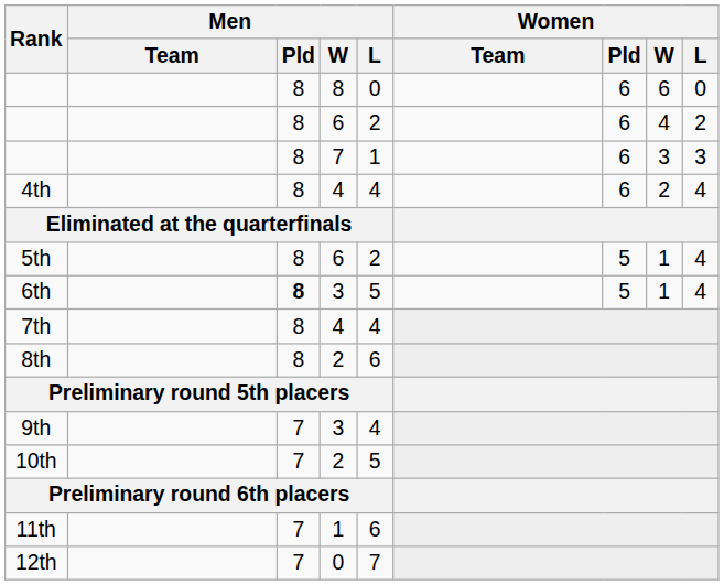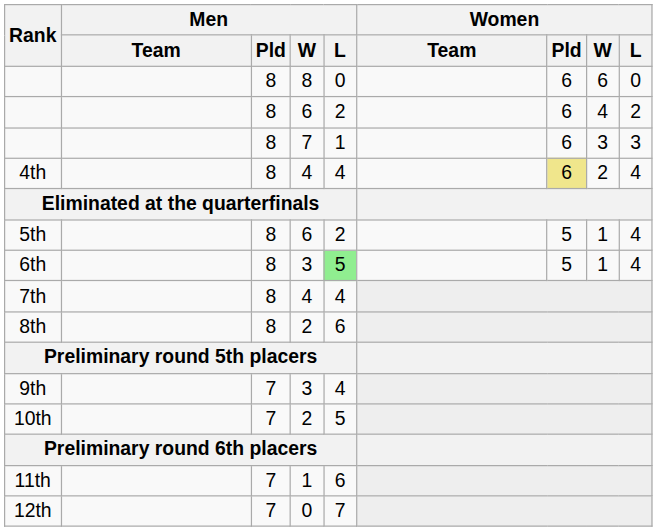4th | Women / Pld: no background -> khaki background
6th | Men / Pld: bold -> normal
6th | Men / L: no background -> lightgreen background
